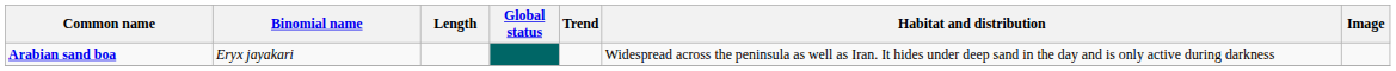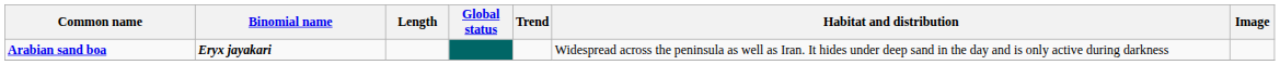Arabian sand boa | Binomial name: normal -> bold
